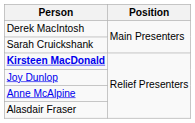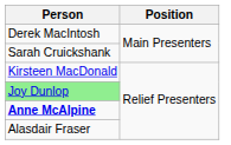Kirsteen MacDonald | Person: bold -> normal
Joy Dunlop | Person: no background -> lightgreen background
Anne McAlpine | Person: normal -> bold
